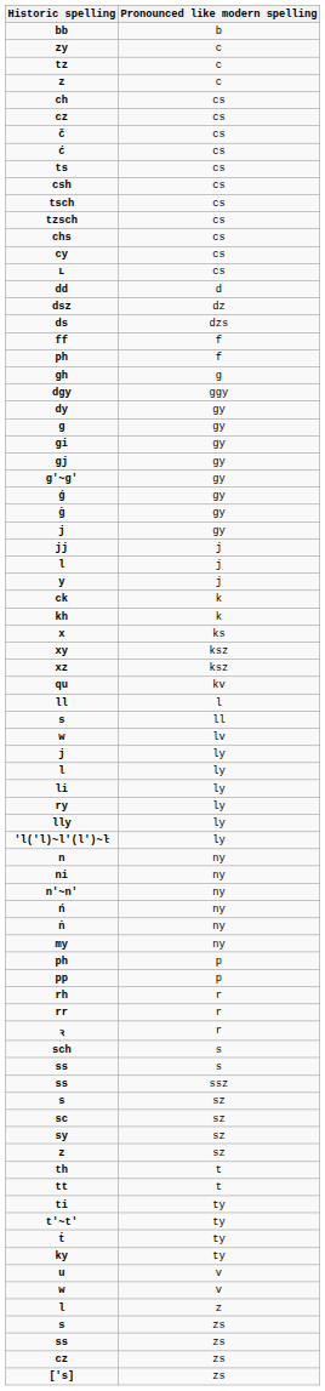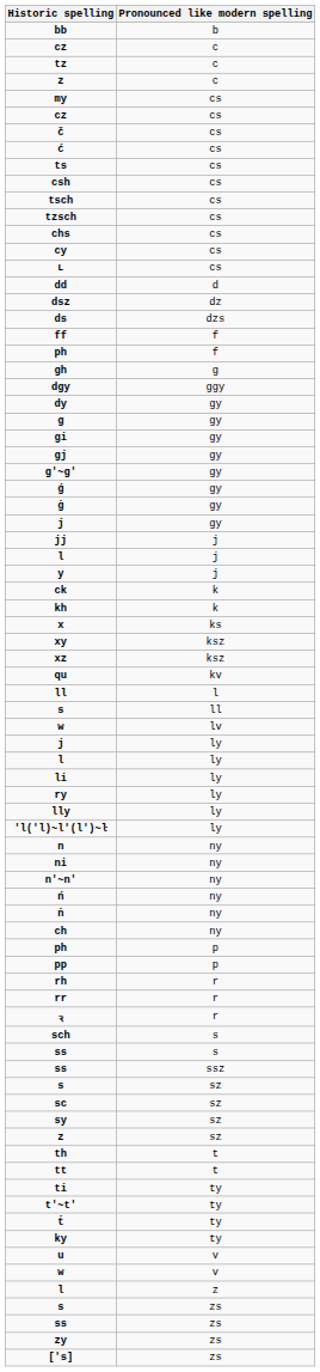row 3 | Historic spelling: zy -> cz
row 6 | Historic spelling: ch -> my
row 55 | Historic spelling: my -> ch
row 79 | Historic spelling: cz -> zy
